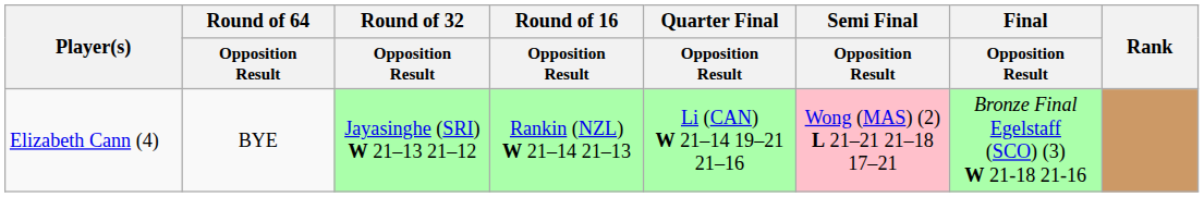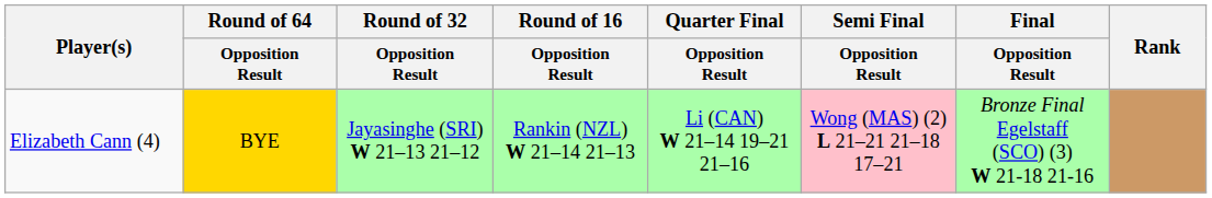Elizabeth Cann (4) | Round of 64 / Opposition Result: no background -> gold background
